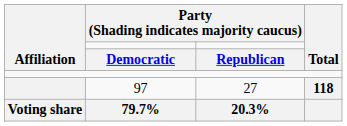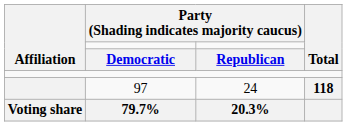118 | column 3: 27 -> 24
